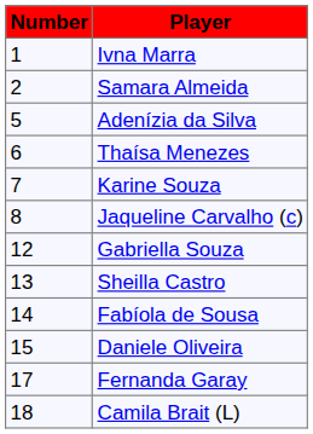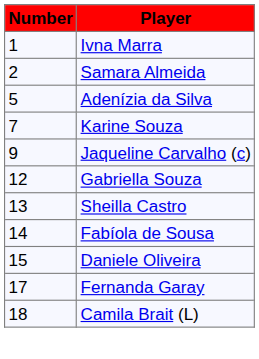- row: 6 | Thaísa Menezes
Jaqueline Carvalho (c) | Number: 8 -> 9
